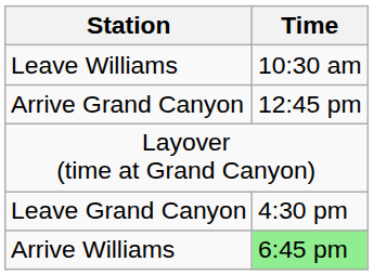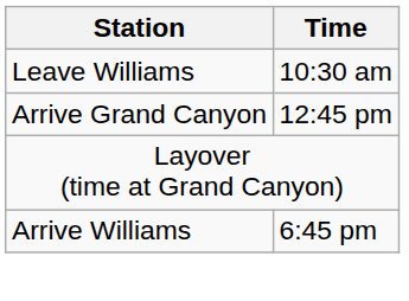- row: Leave Grand Canyon | 4:30 pm
Arrive Williams | Time: lightgreen background -> no background
